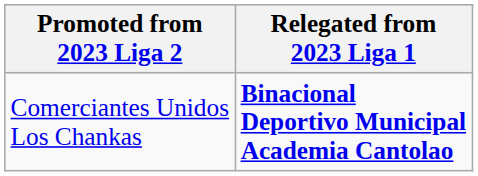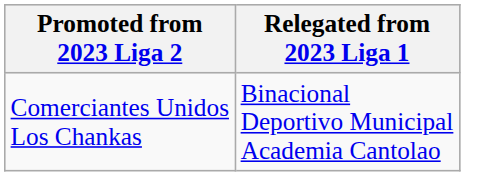Comerciantes Unidos Los Chankas | Relegated from 2023 Liga 1: bold -> normal
